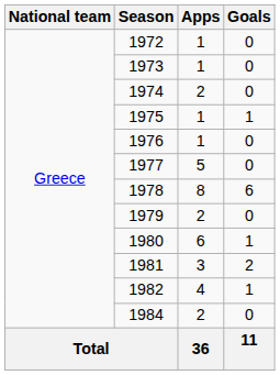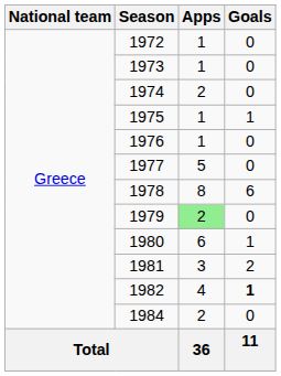1979 | Apps: no background -> lightgreen background
1982 | Goals: normal -> bold
